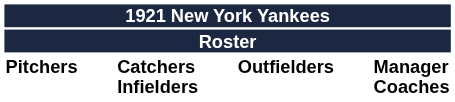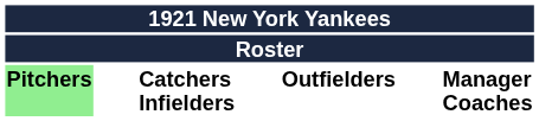Pitchers | column 1: no background -> lightgreen background
